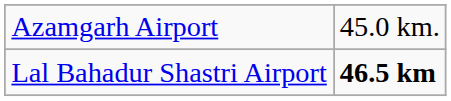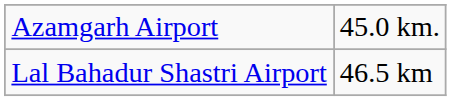Lal Bahadur Shastri Airport | column 2: bold -> normal
